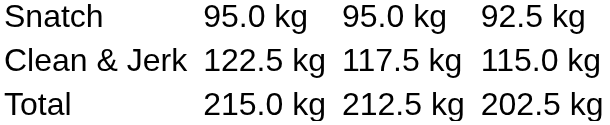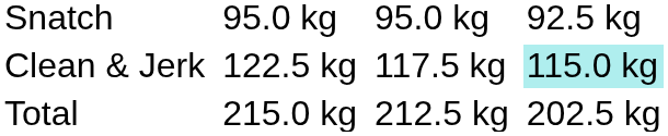Clean & Jerk | column 4: no background -> paleturquoise background
